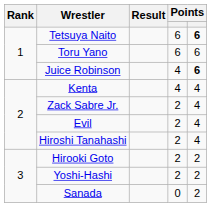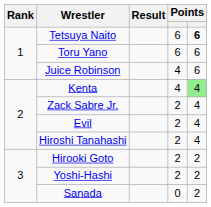Juice Robinson | column 5: bold -> normal
Kenta | column 5: no background -> lightgreen background
